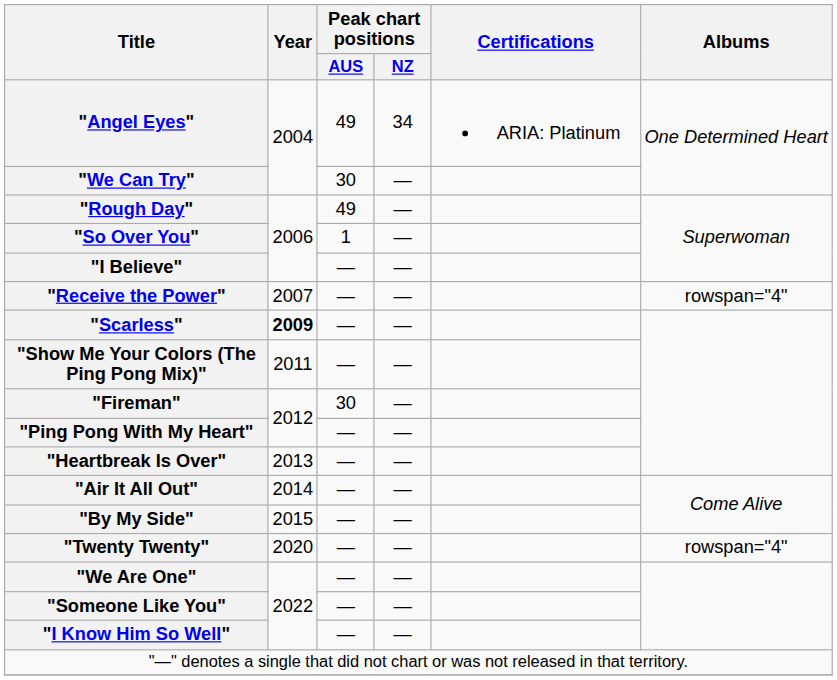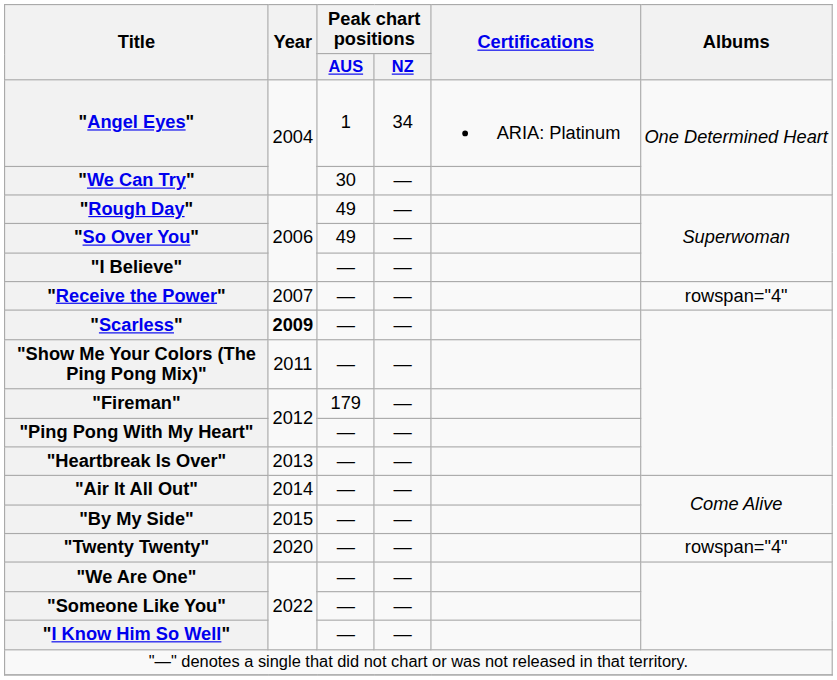"Angel Eyes" | Peak chart positions / AUS: 49 -> 1
"So Over You" | Peak chart positions / AUS: 1 -> 49
"Fireman" | Peak chart positions / AUS: 30 -> 179
